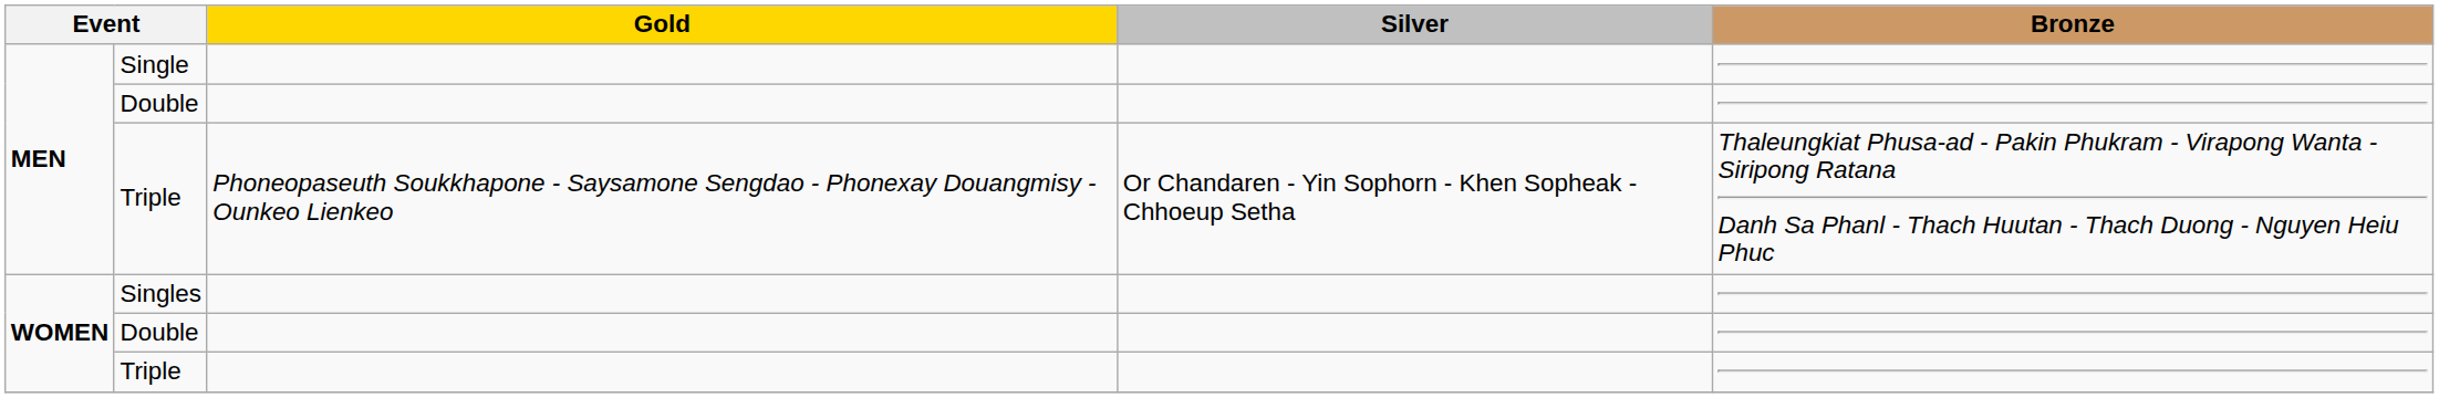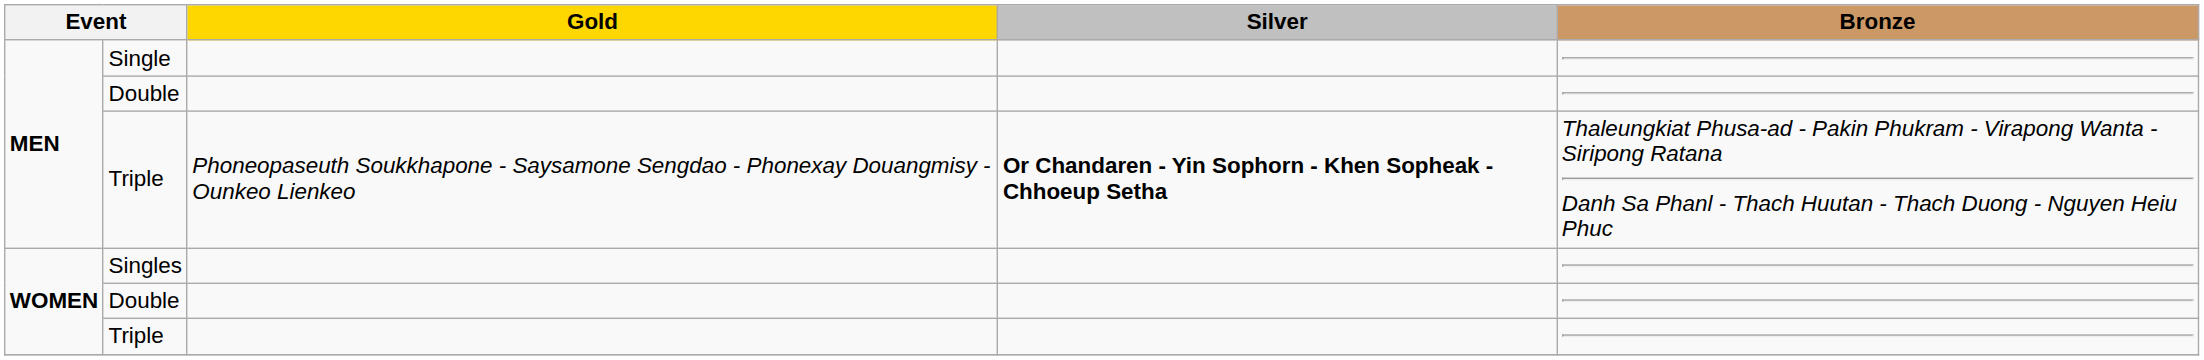MEN / Triple | Silver: normal -> bold
